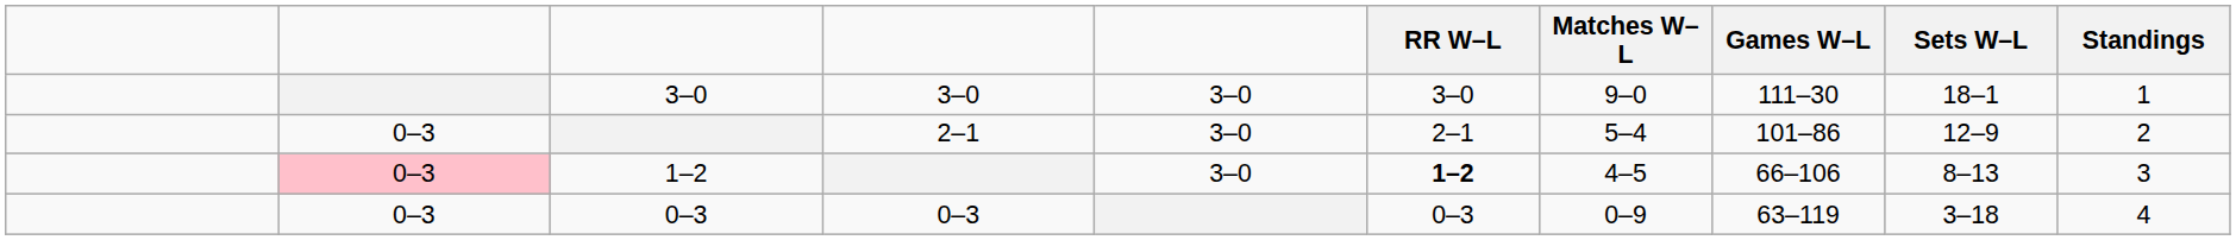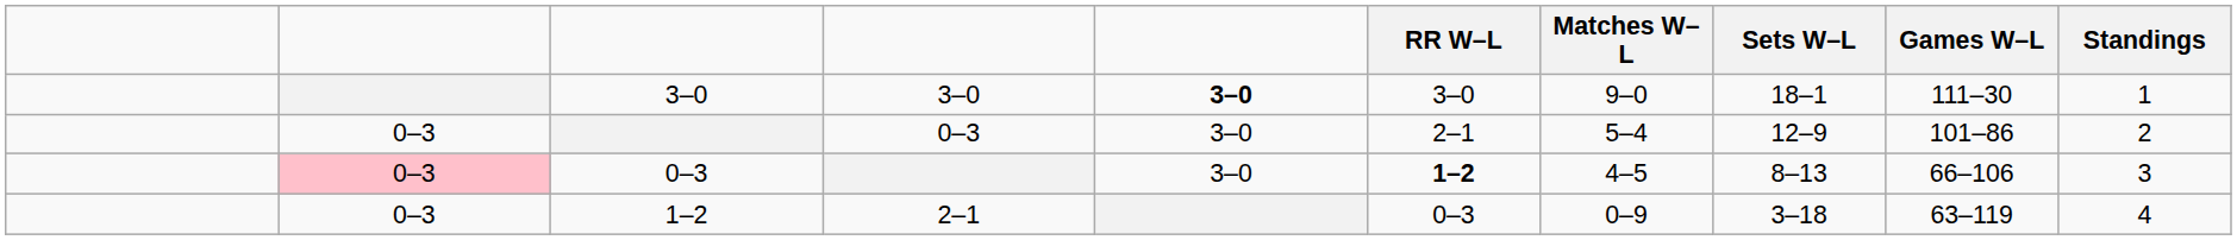columns swapped: Sets W–L <-> Games W–L
row 2 | column 5: normal -> bold
row 3 | column 4: 2–1 -> 0–3
row 4 | column 3: 1–2 -> 0–3
row 5 | column 3: 0–3 -> 1–2
row 5 | column 4: 0–3 -> 2–1
